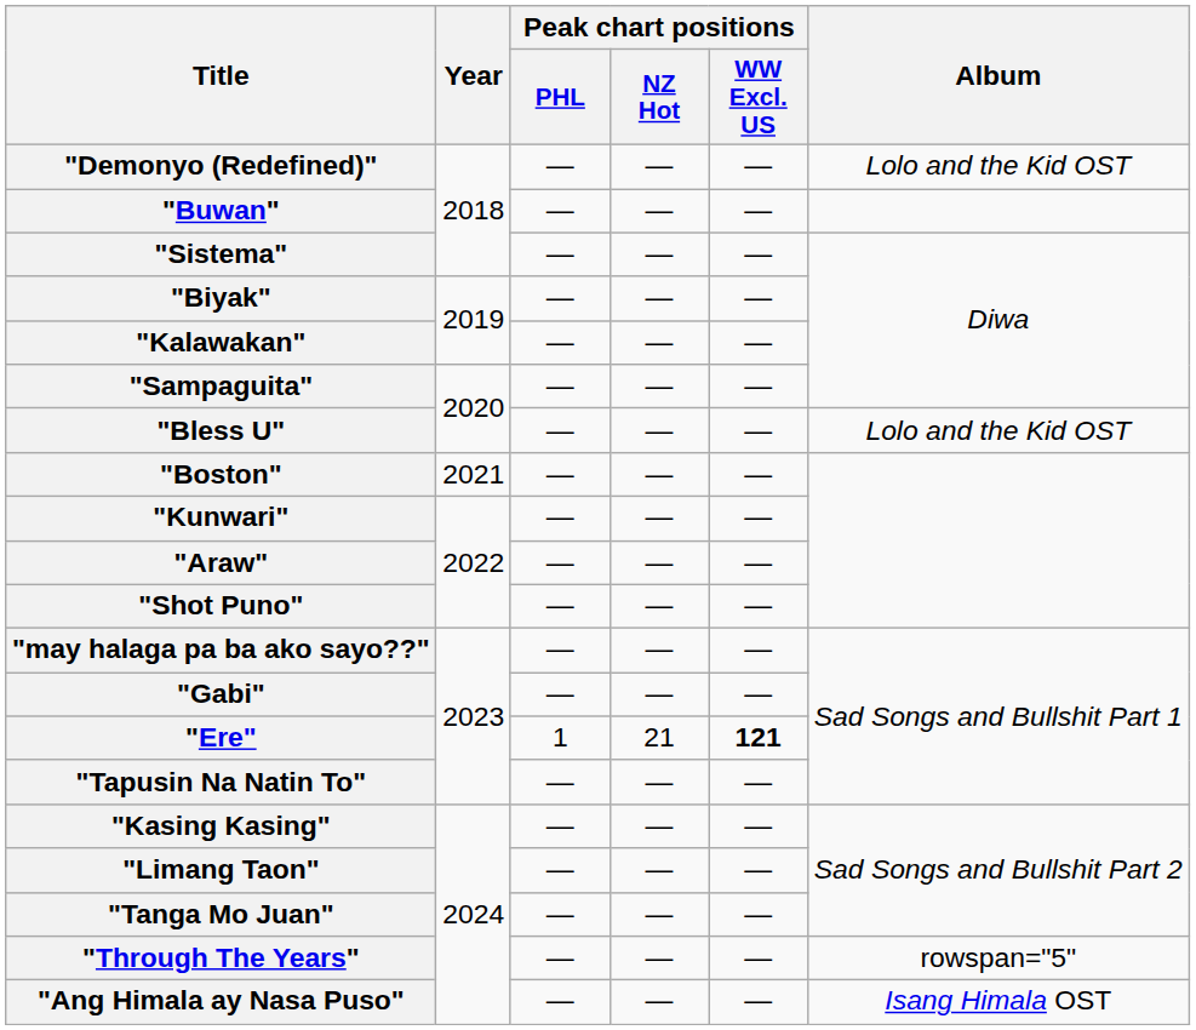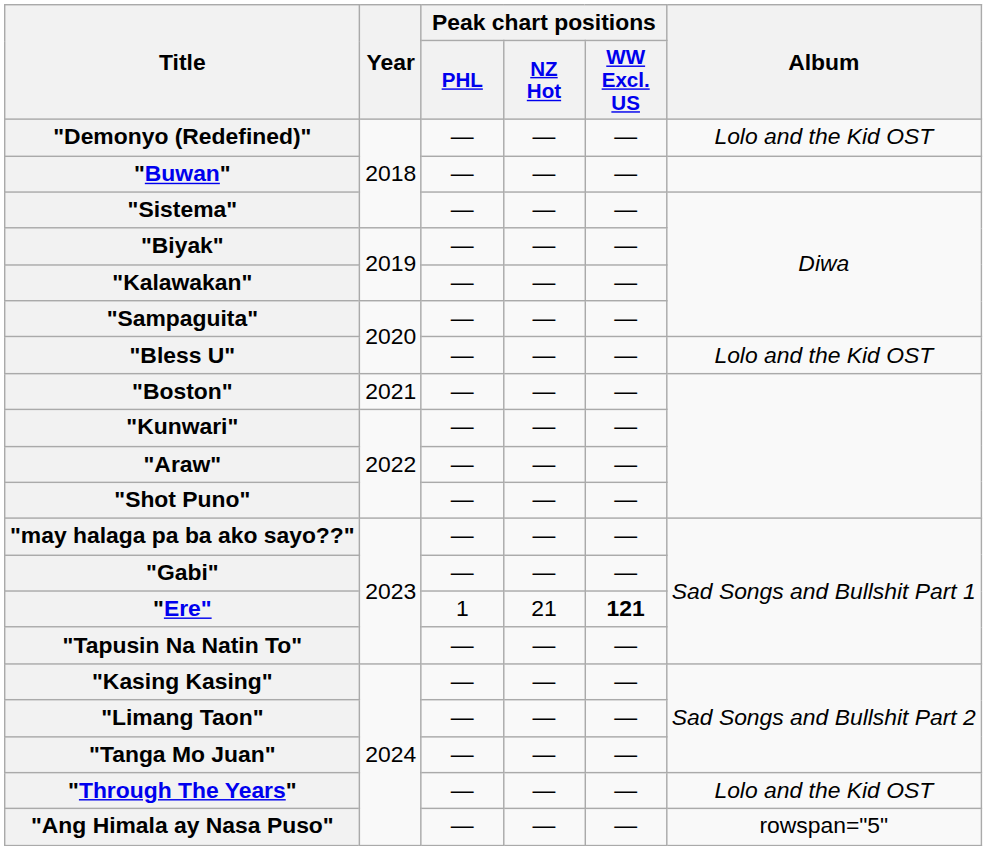"Through The Years" | Album: rowspan="5" -> Lolo and the Kid OST
"Ang Himala ay Nasa Puso" | Album: Isang Himala OST -> rowspan="5"
